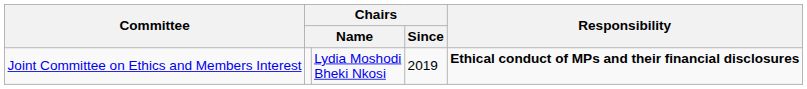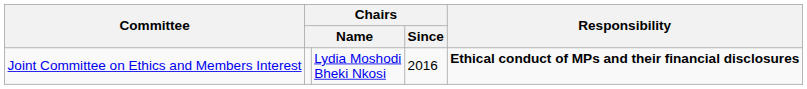Joint Committee on Ethics and Members Interest | Chairs / Since: 2019 -> 2016
